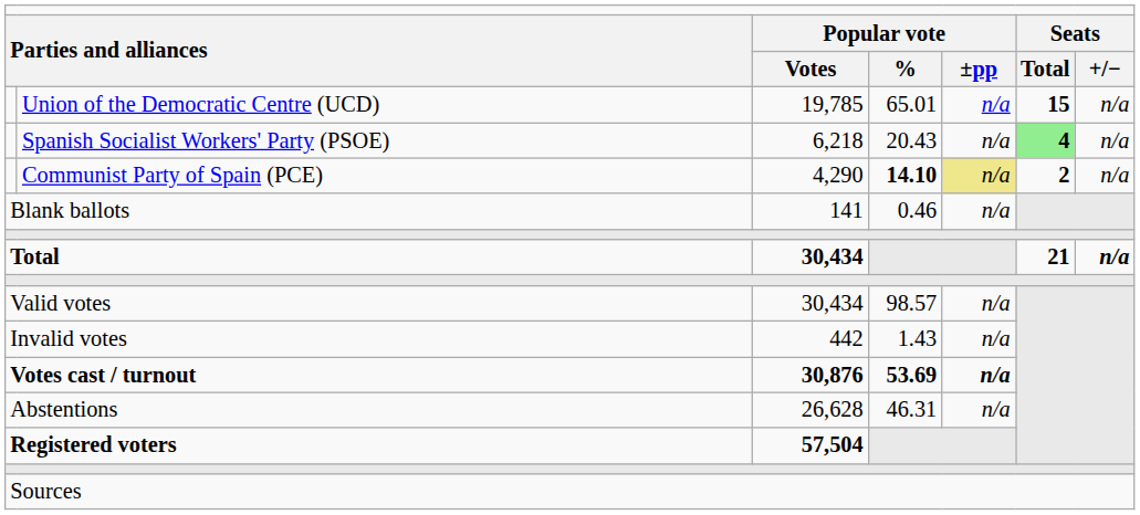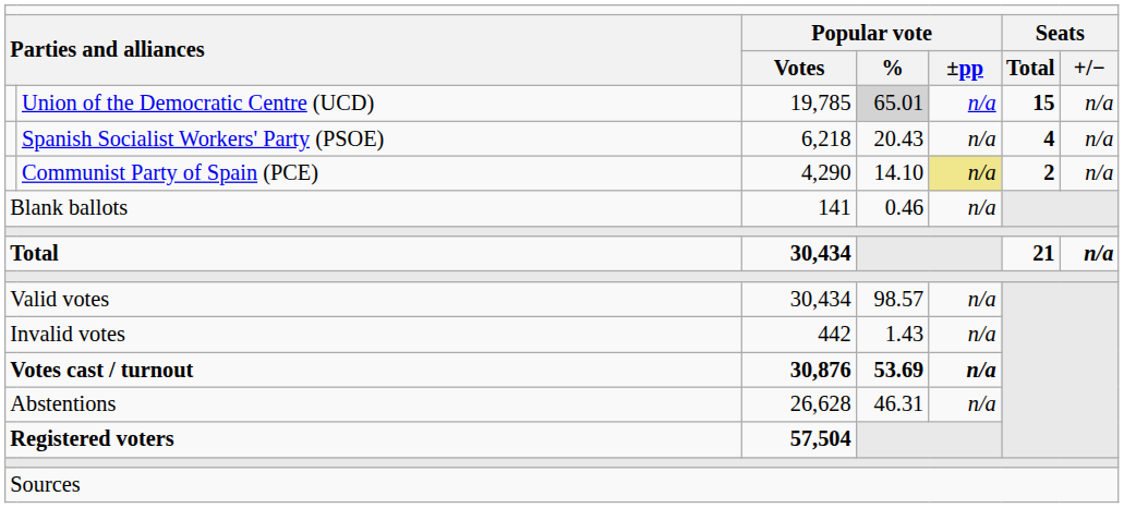Union of the Democratic Centre (UCD) | column 4: no background -> lightgrey background
Spanish Socialist Workers' Party (PSOE) | column 6: lightgreen background -> no background
Communist Party of Spain (PCE) | column 4: bold -> normal
